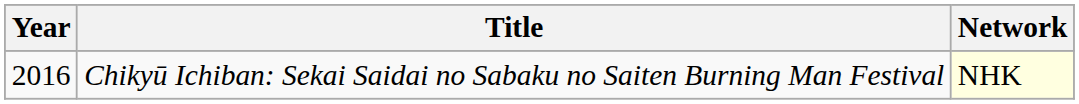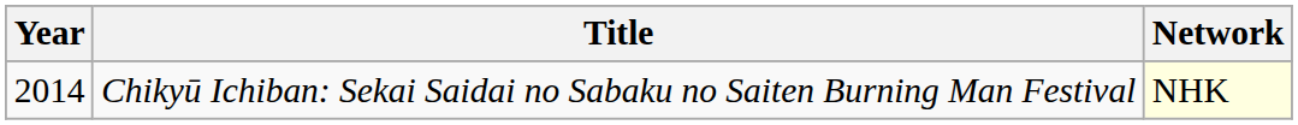row 2 | Year: 2016 -> 2014
